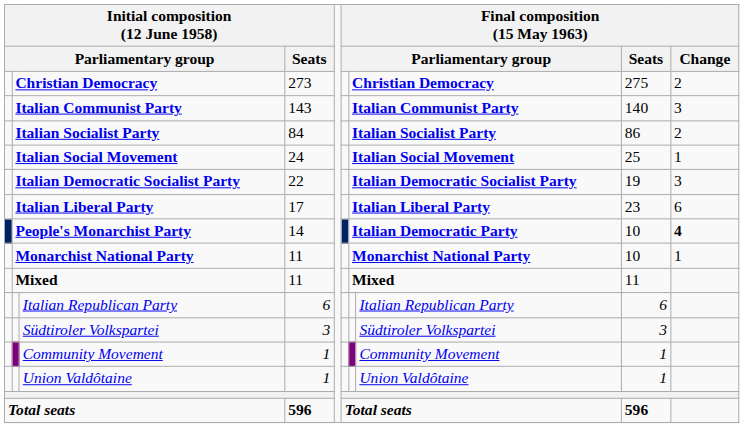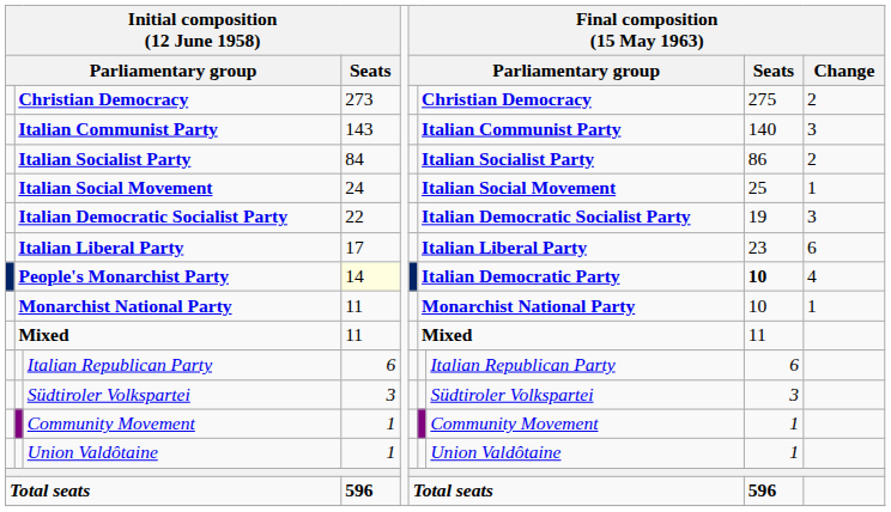People's Monarchist Party | Initial composition (12 June 1958) / Seats: no background -> lightyellow background
People's Monarchist Party | Final composition (15 May 1963) / Seats: normal -> bold
People's Monarchist Party | Final composition (15 May 1963) / Change: bold -> normal
